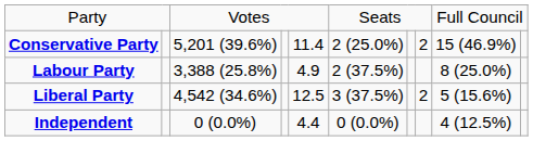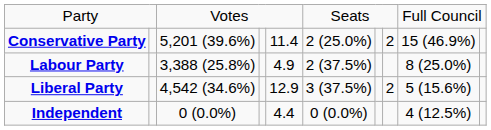Liberal Party | column 5: 12.5 -> 12.9
